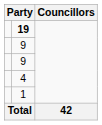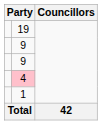19 | column 2: bold -> normal
4 | column 2: no background -> pink background
